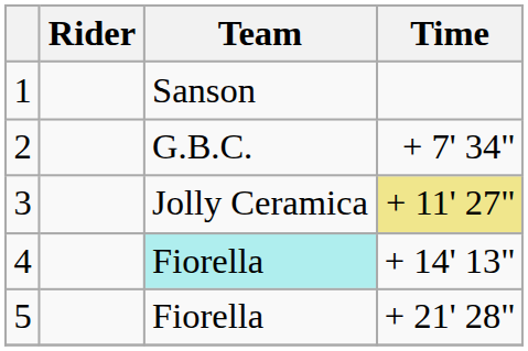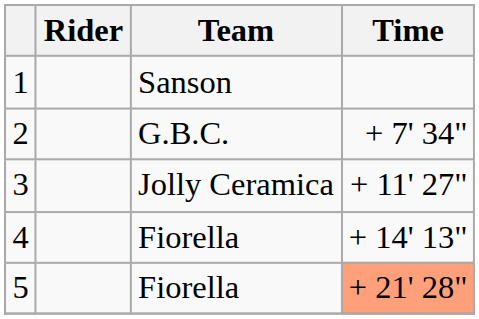3 | Time: khaki background -> no background
4 | Team: paleturquoise background -> no background
5 | Time: no background -> lightsalmon background
